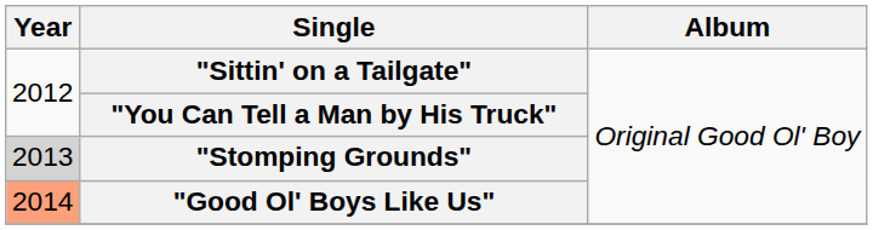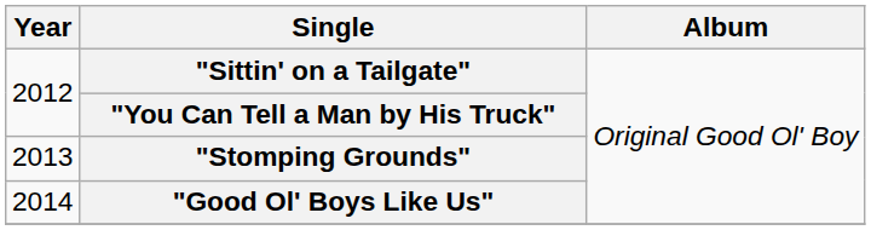"Stomping Grounds" | Year: lightgrey background -> no background
"Good Ol' Boys Like Us" | Year: lightsalmon background -> no background
